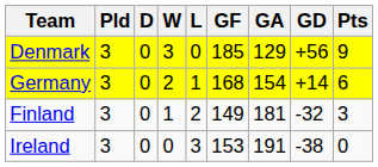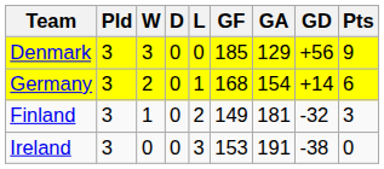columns swapped: W <-> D
